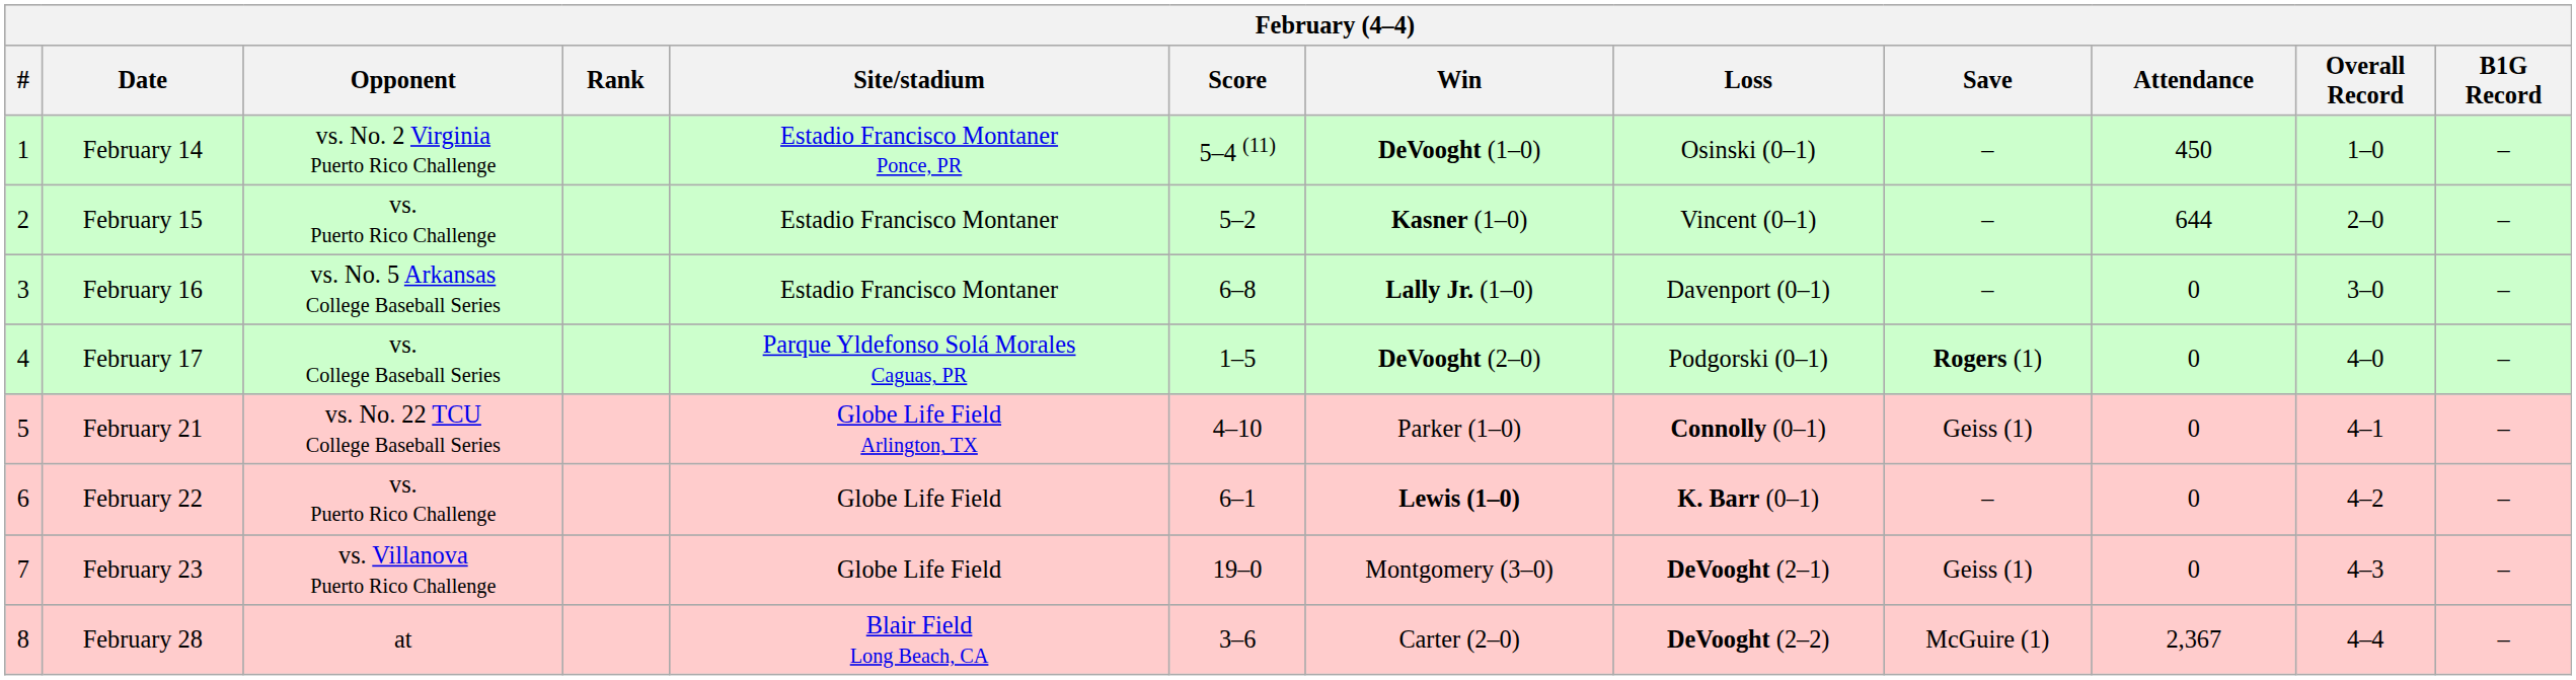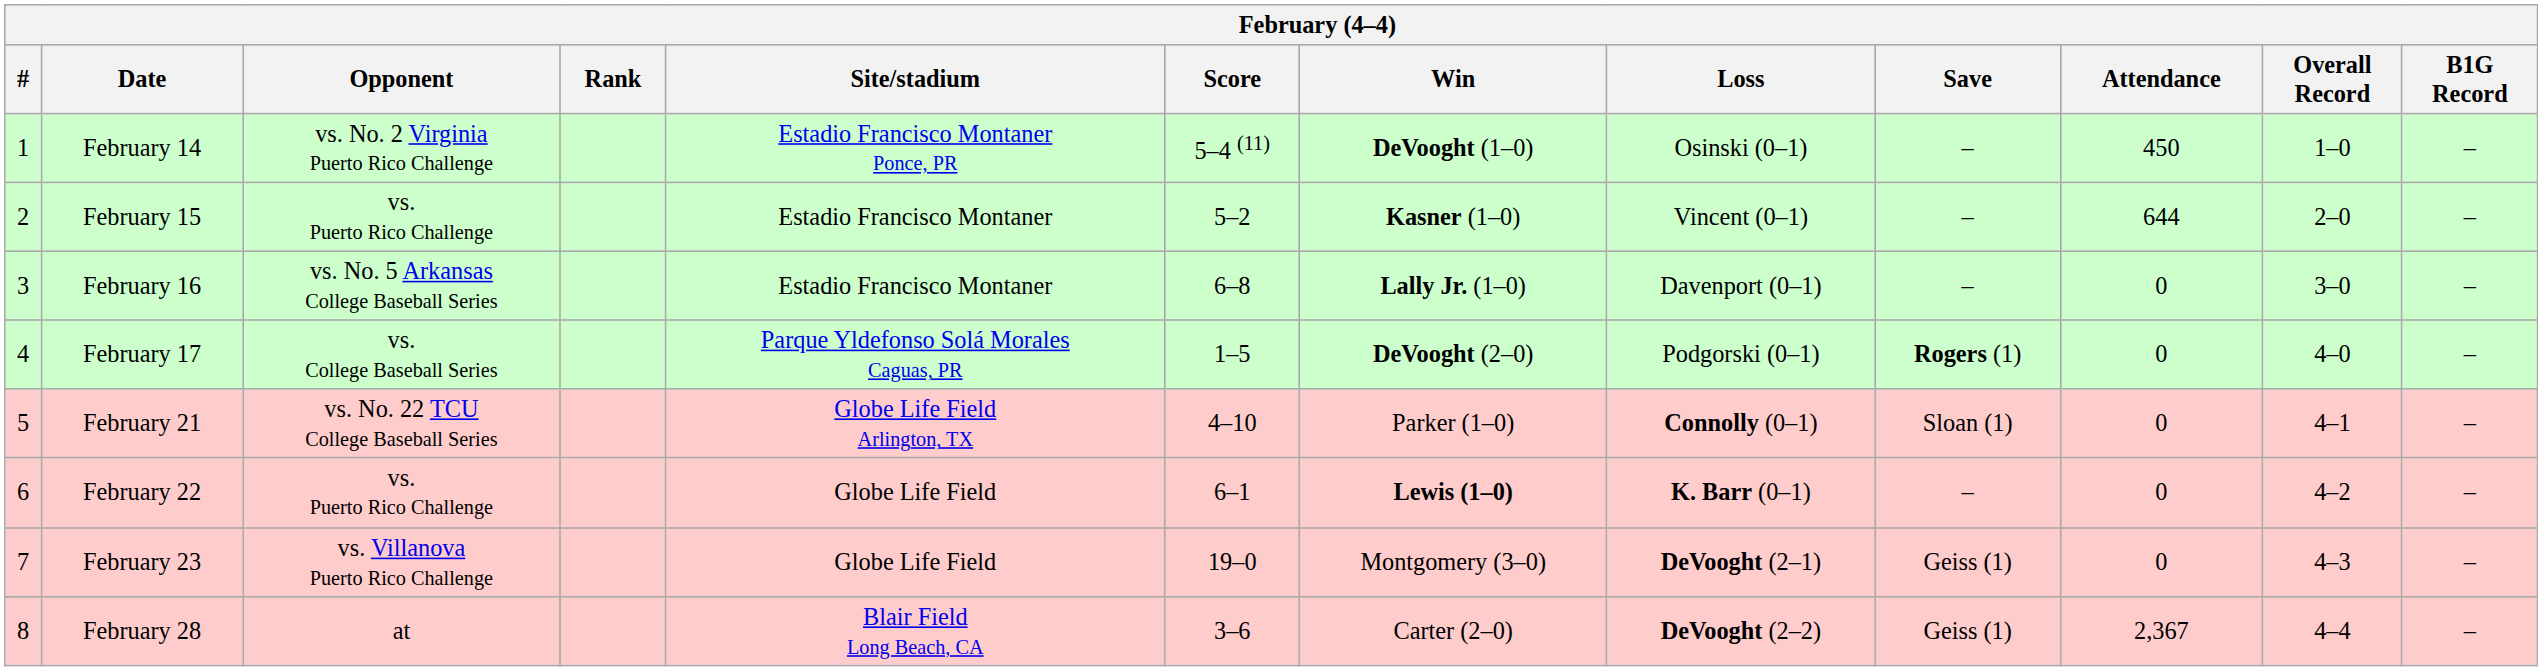February 21 | Save: Geiss (1) -> Sloan (1)
February 28 | Save: McGuire (1) -> Geiss (1)
